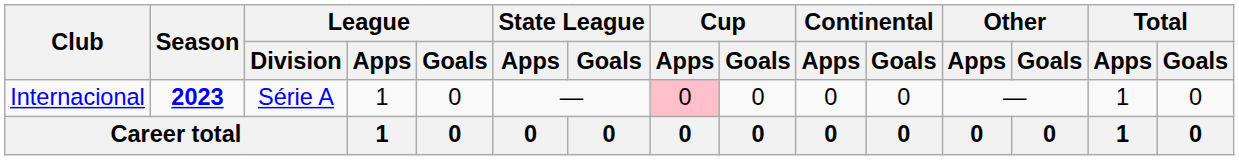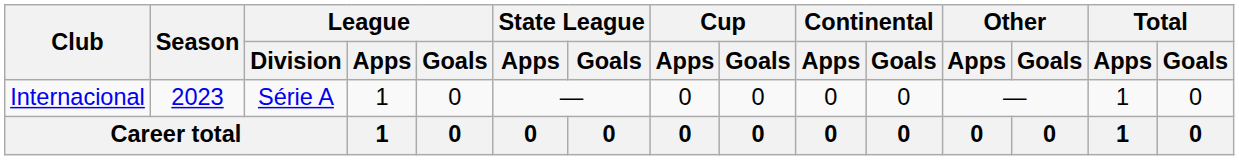Internacional | Season: bold -> normal
Internacional | Cup / Apps: pink background -> no background
